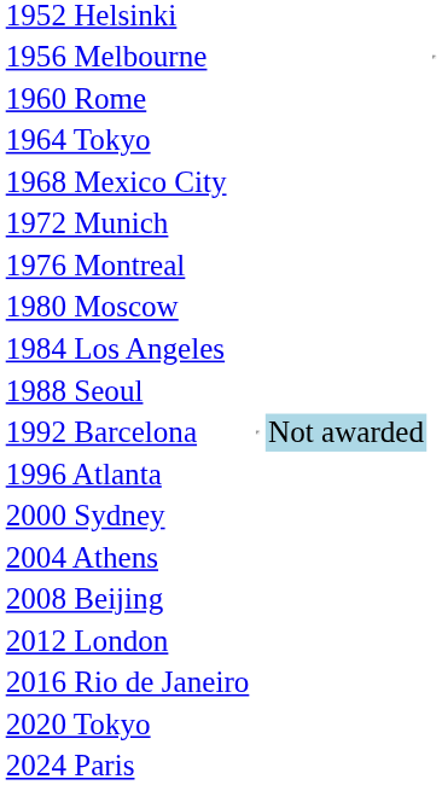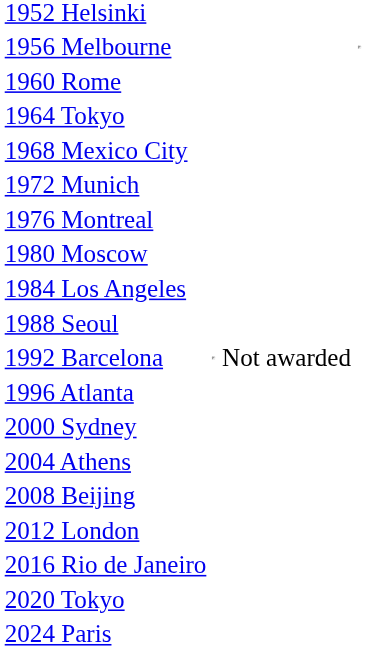1992 Barcelona | column 2: lightblue background -> no background
